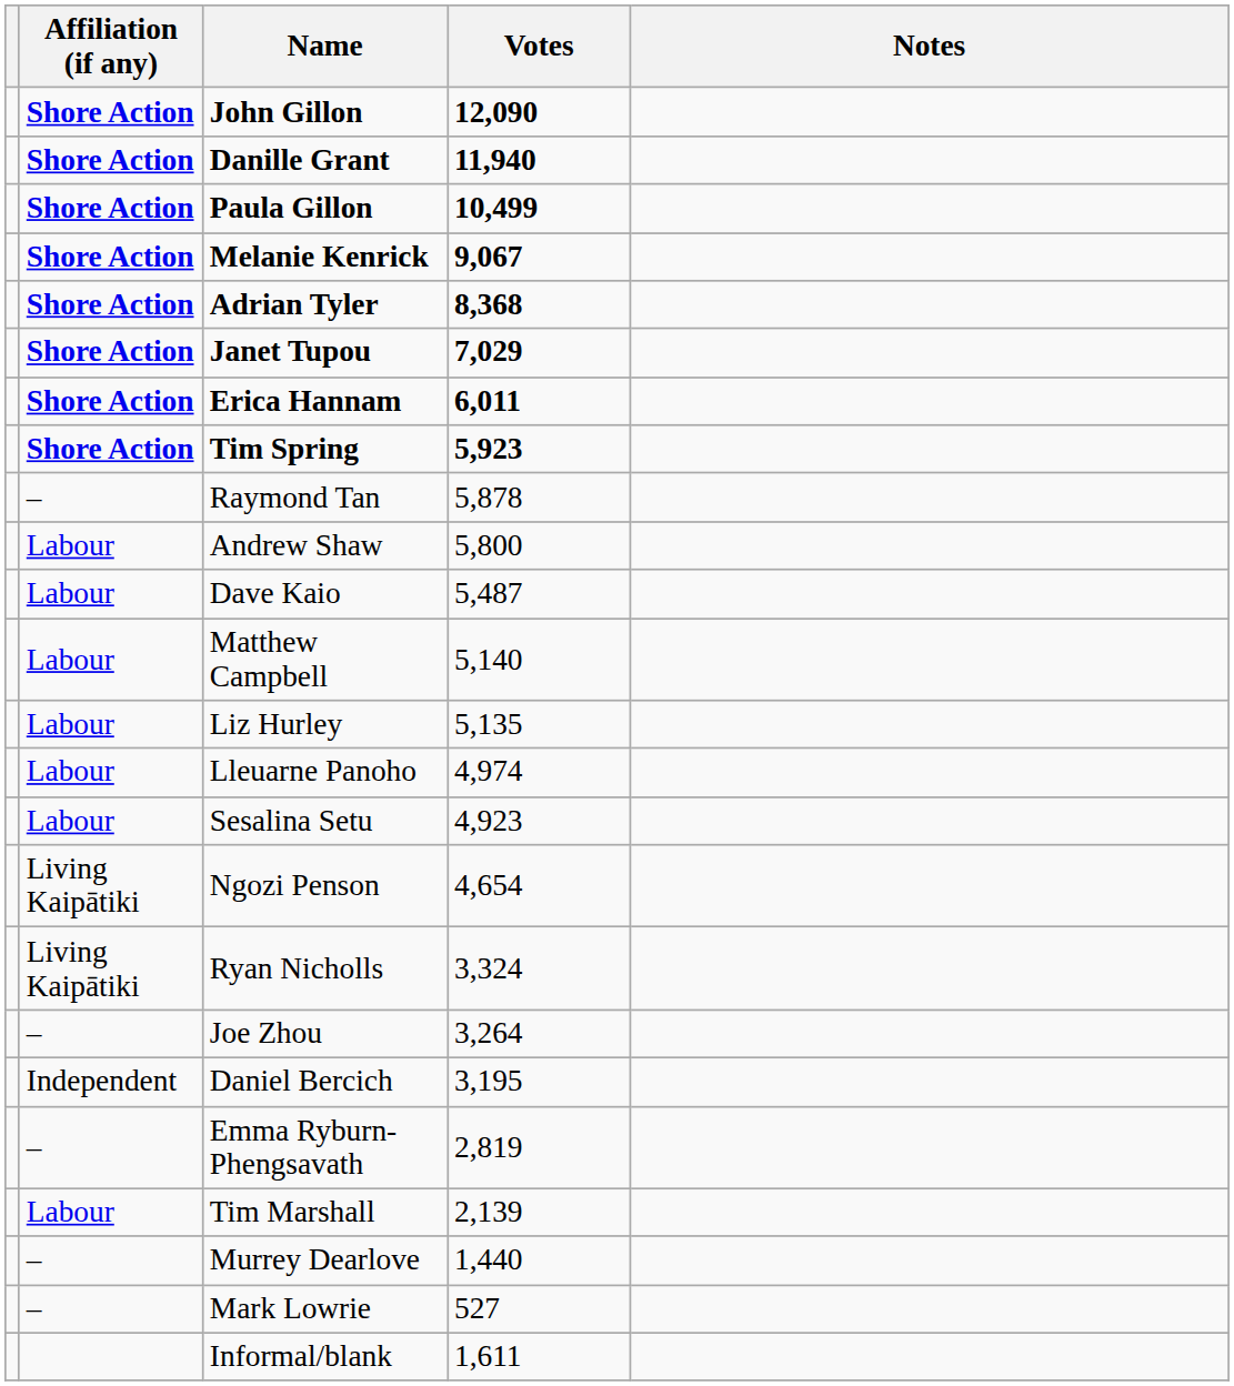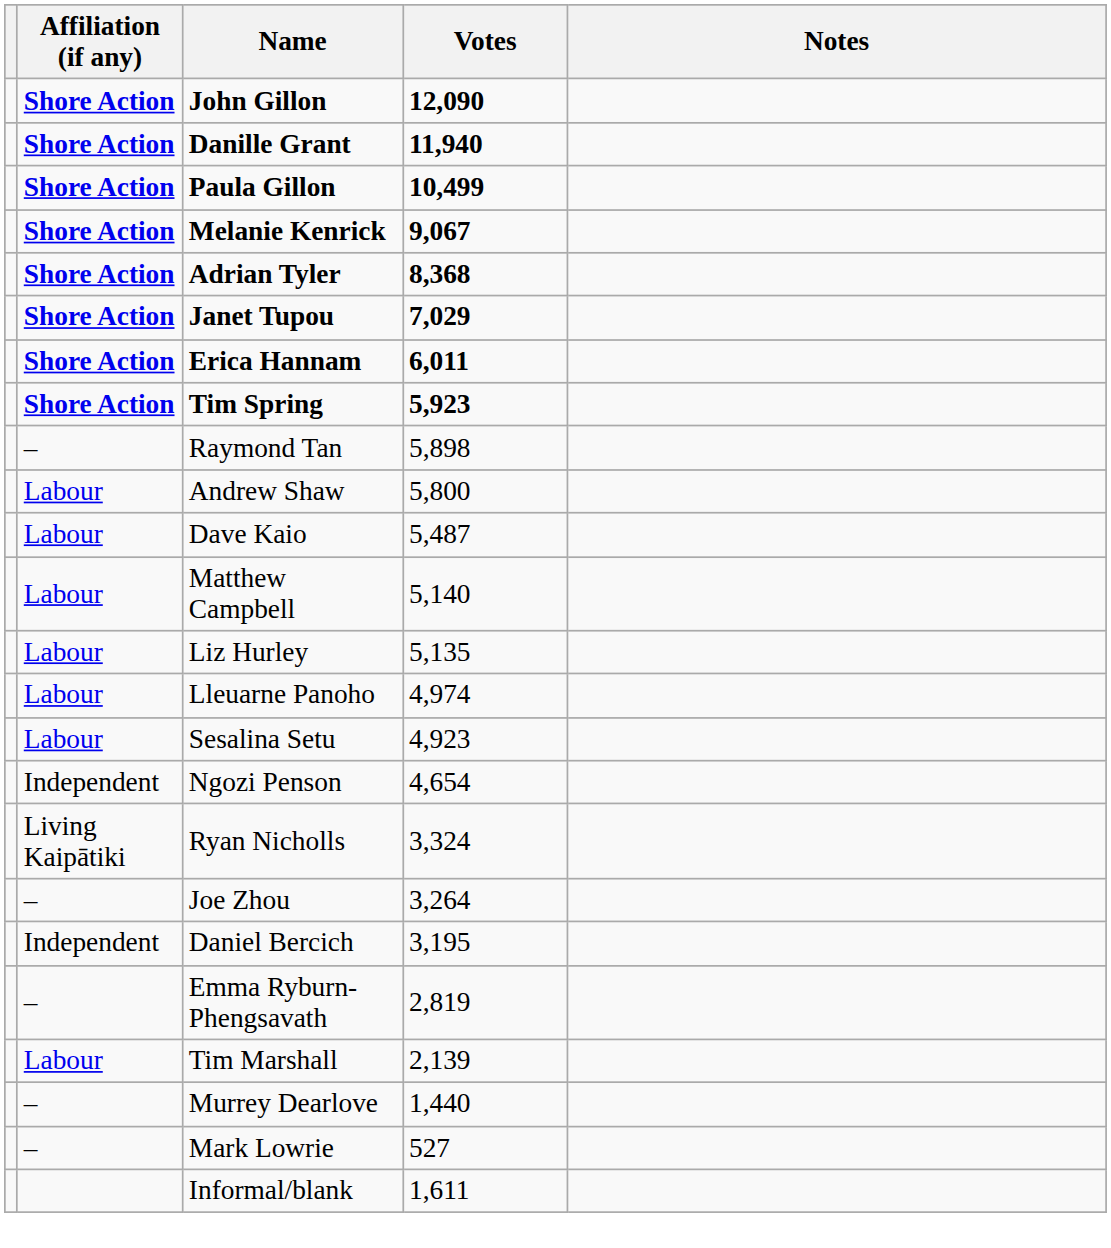Raymond Tan | Votes: 5,878 -> 5,898
Ngozi Penson | Affiliation (if any): Living Kaipātiki -> Independent
